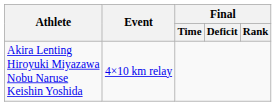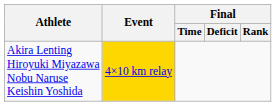Akira Lenting Hiroyuki Miyazawa Nobu Naruse Keishin Yoshida | Event: no background -> gold background
